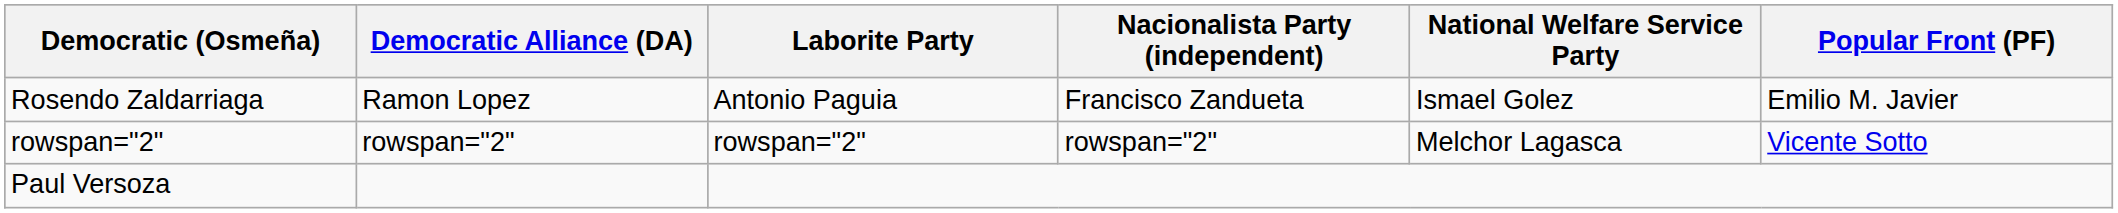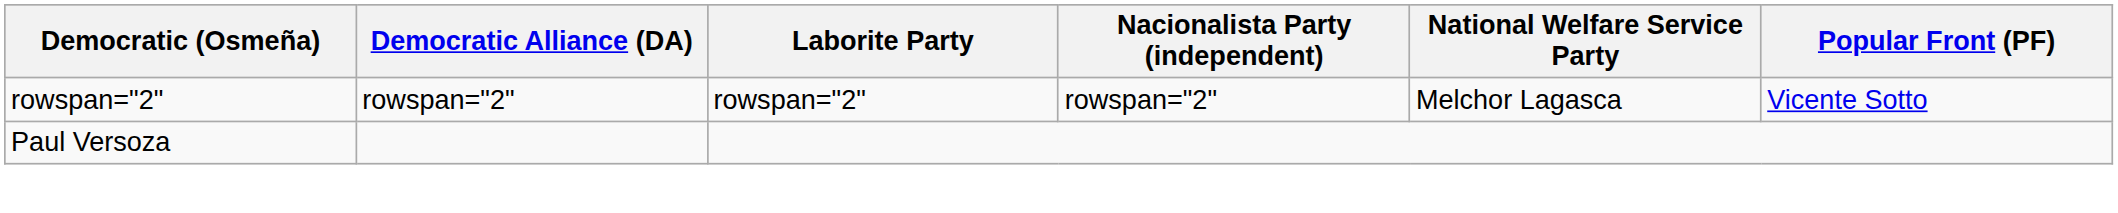- row: Rosendo Zaldarriaga | Ramon Lopez | Antonio Paguia | Francisco Zandueta | Ismael Golez | Emilio M. Javier
